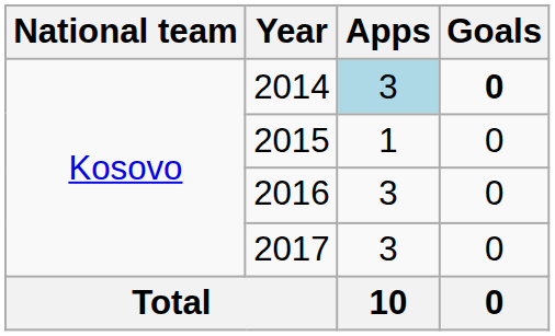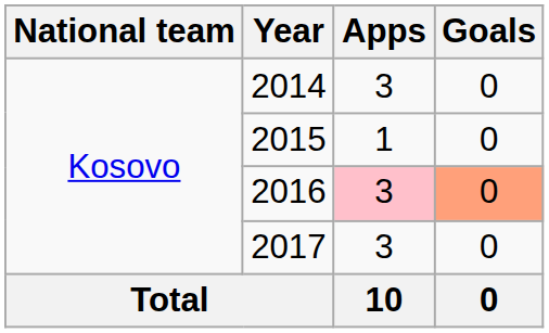2014 | Apps: lightblue background -> no background
2014 | Goals: bold -> normal
2016 | Apps: no background -> pink background
2016 | Goals: no background -> lightsalmon background
